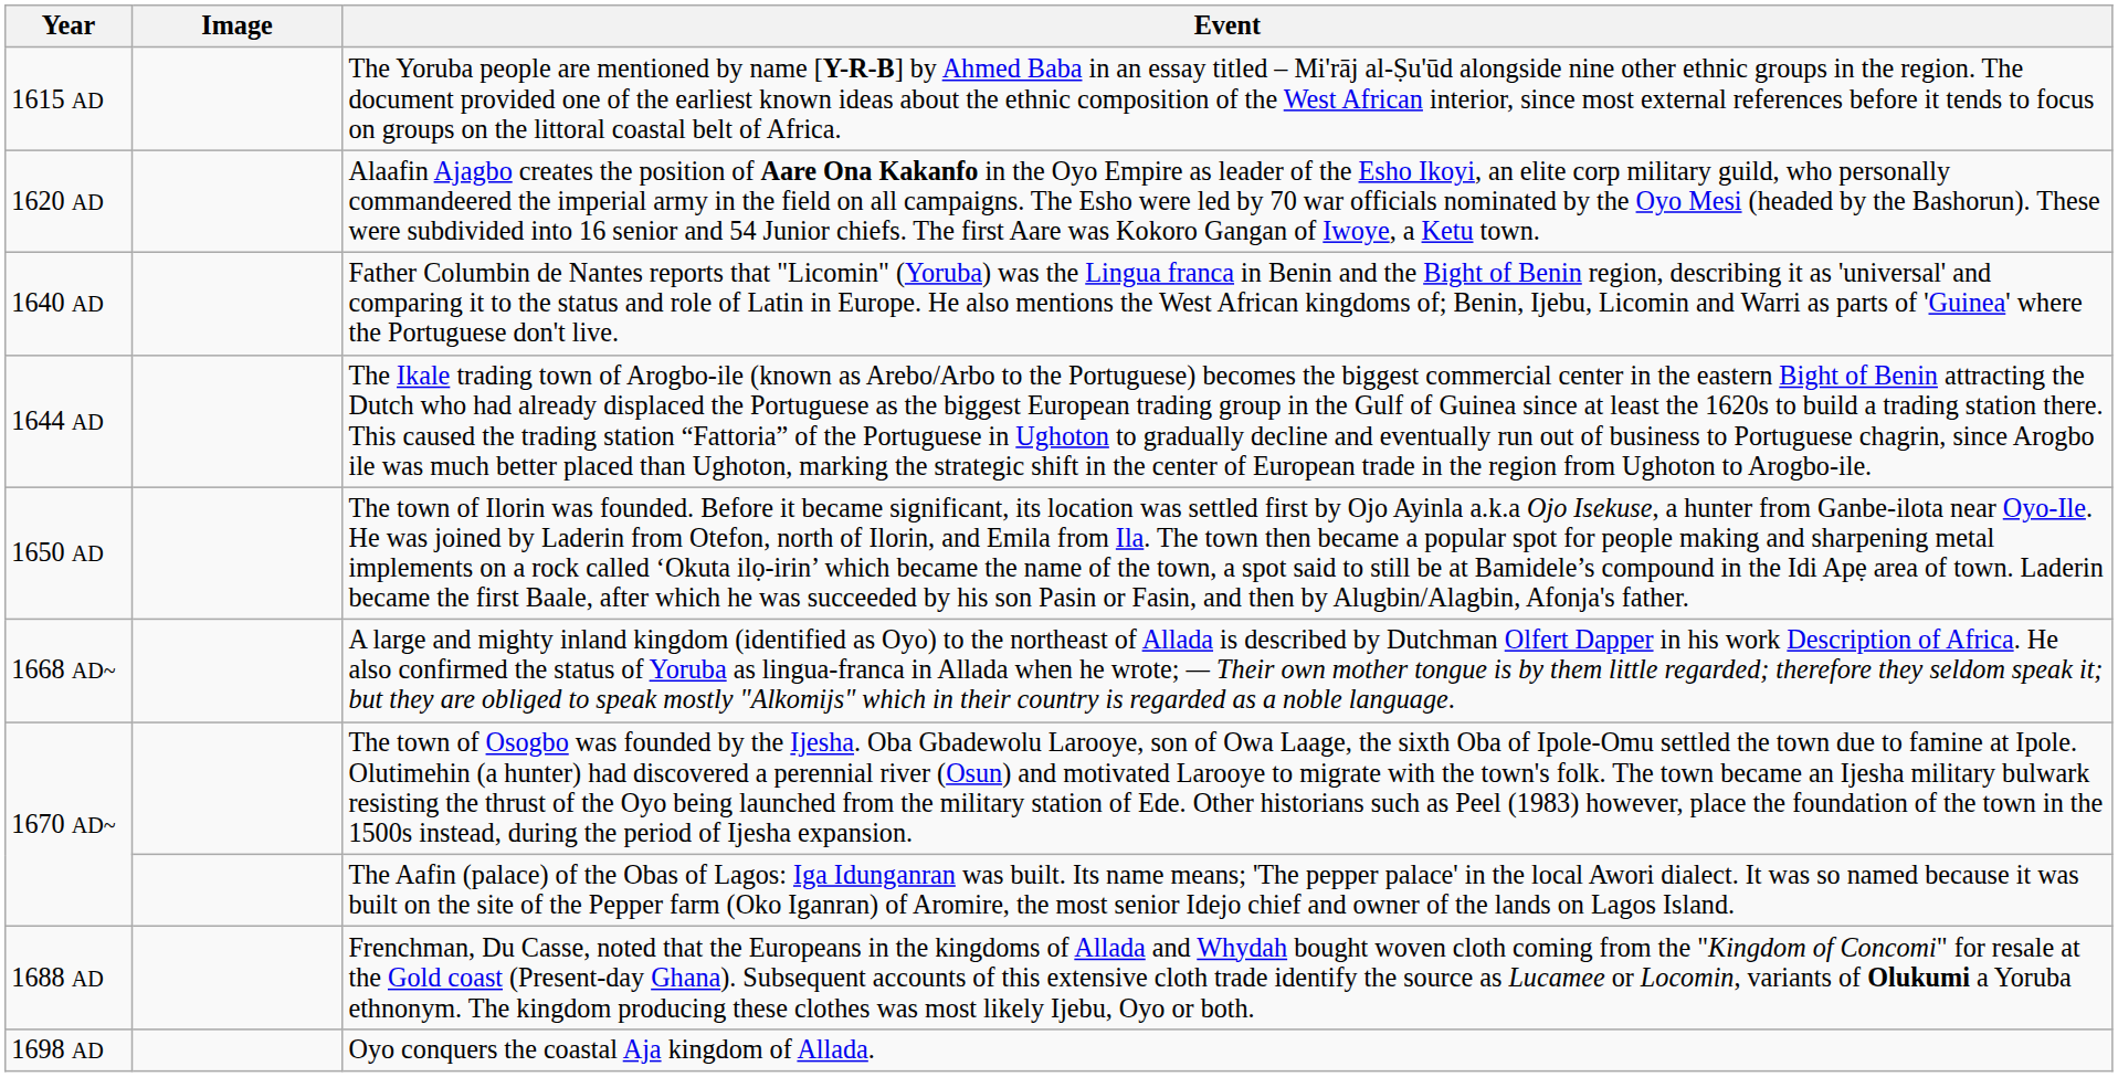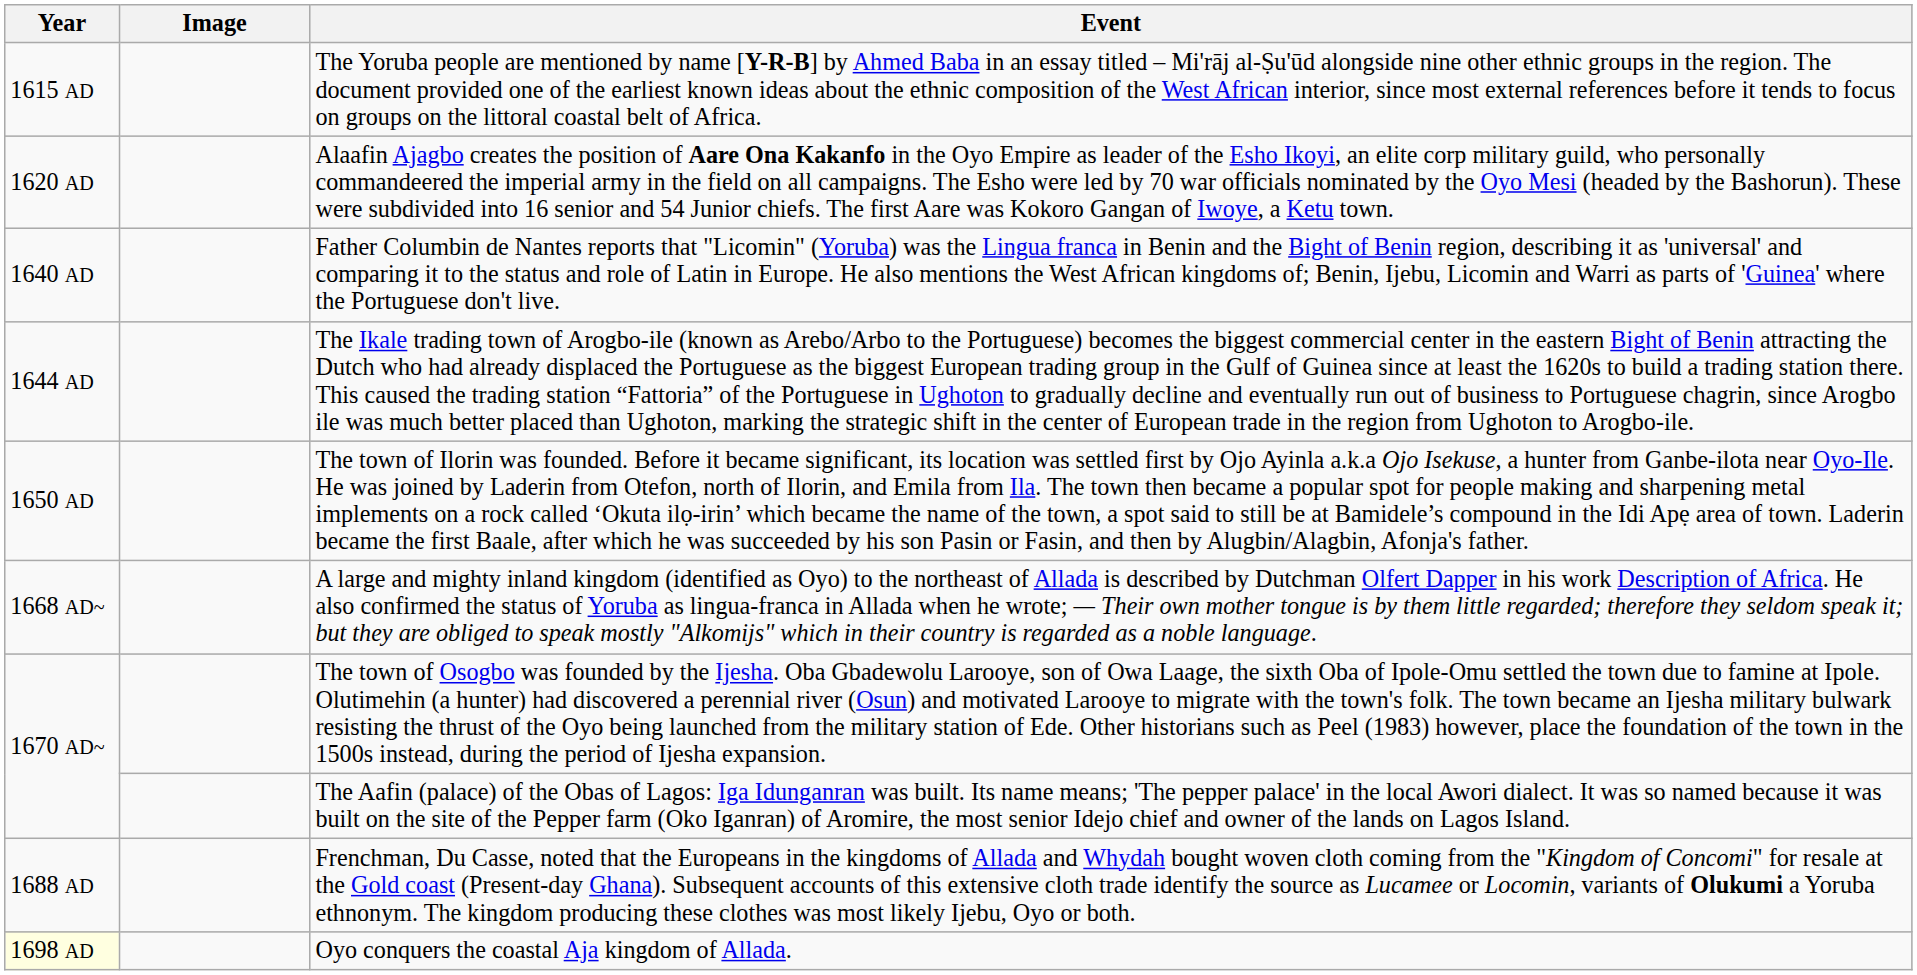Oyo conquers the coastal Aja kingdom of Allada. | Year: no background -> lightyellow background
